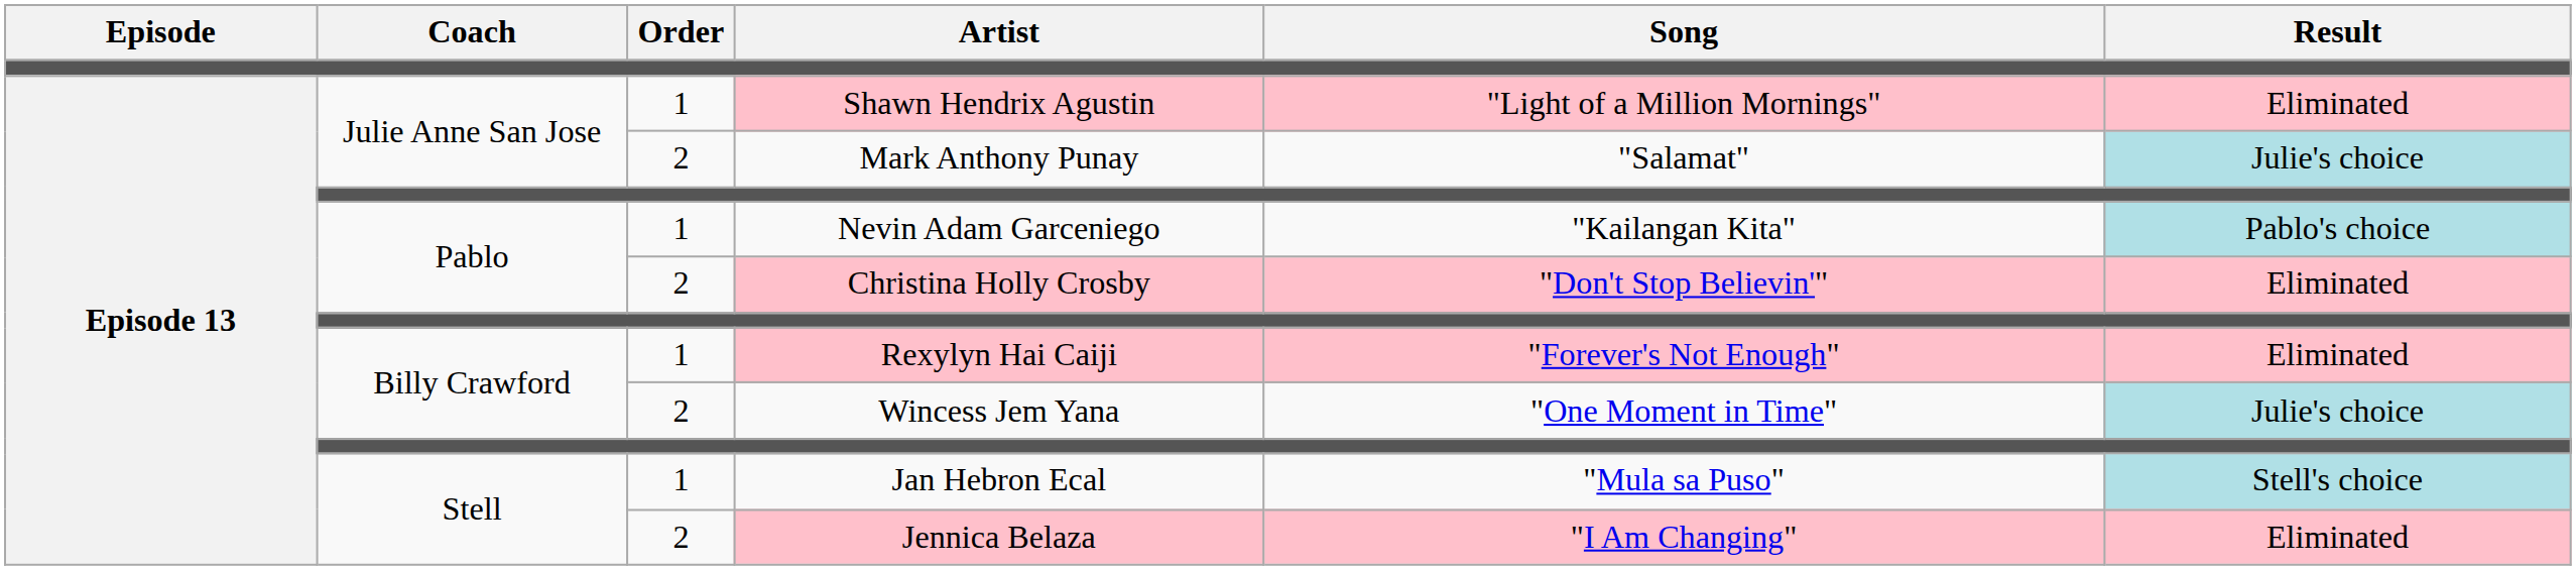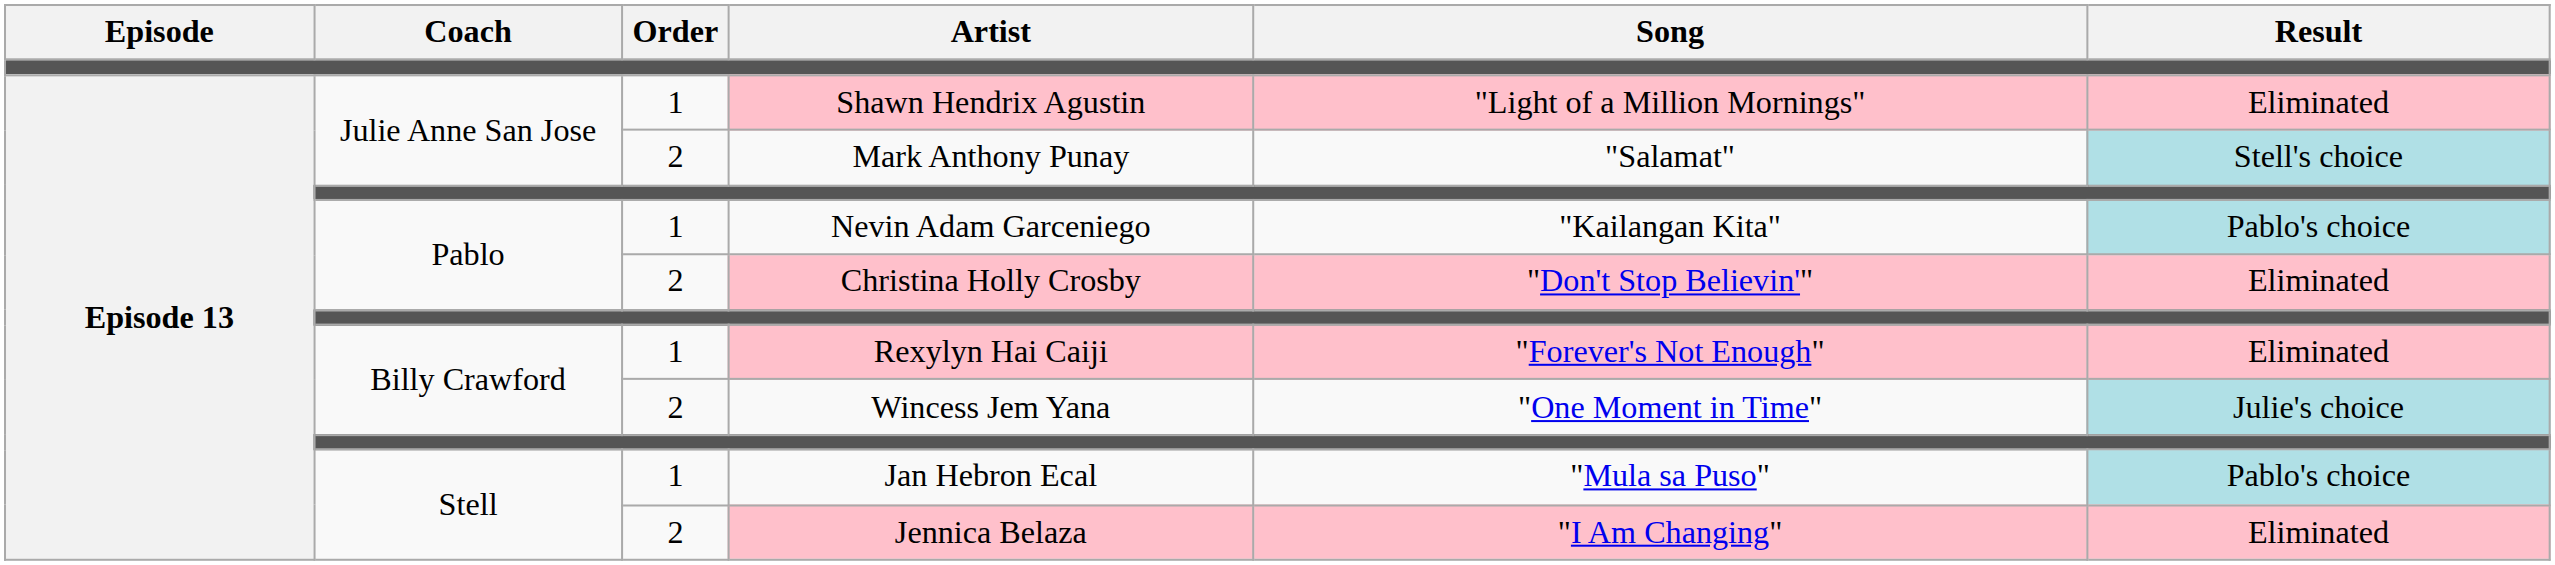Mark Anthony Punay | Result: Julie's choice -> Stell's choice
Jan Hebron Ecal | Result: Stell's choice -> Pablo's choice
